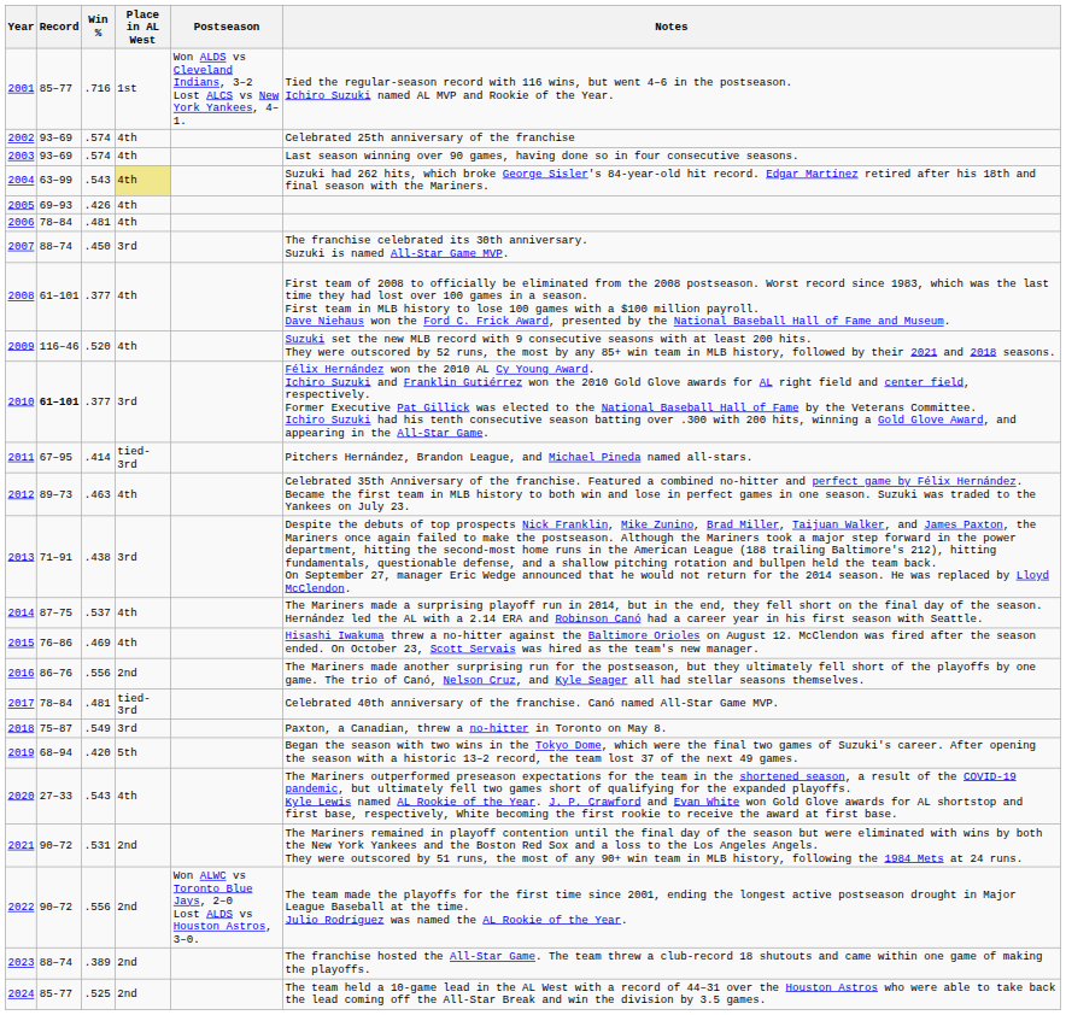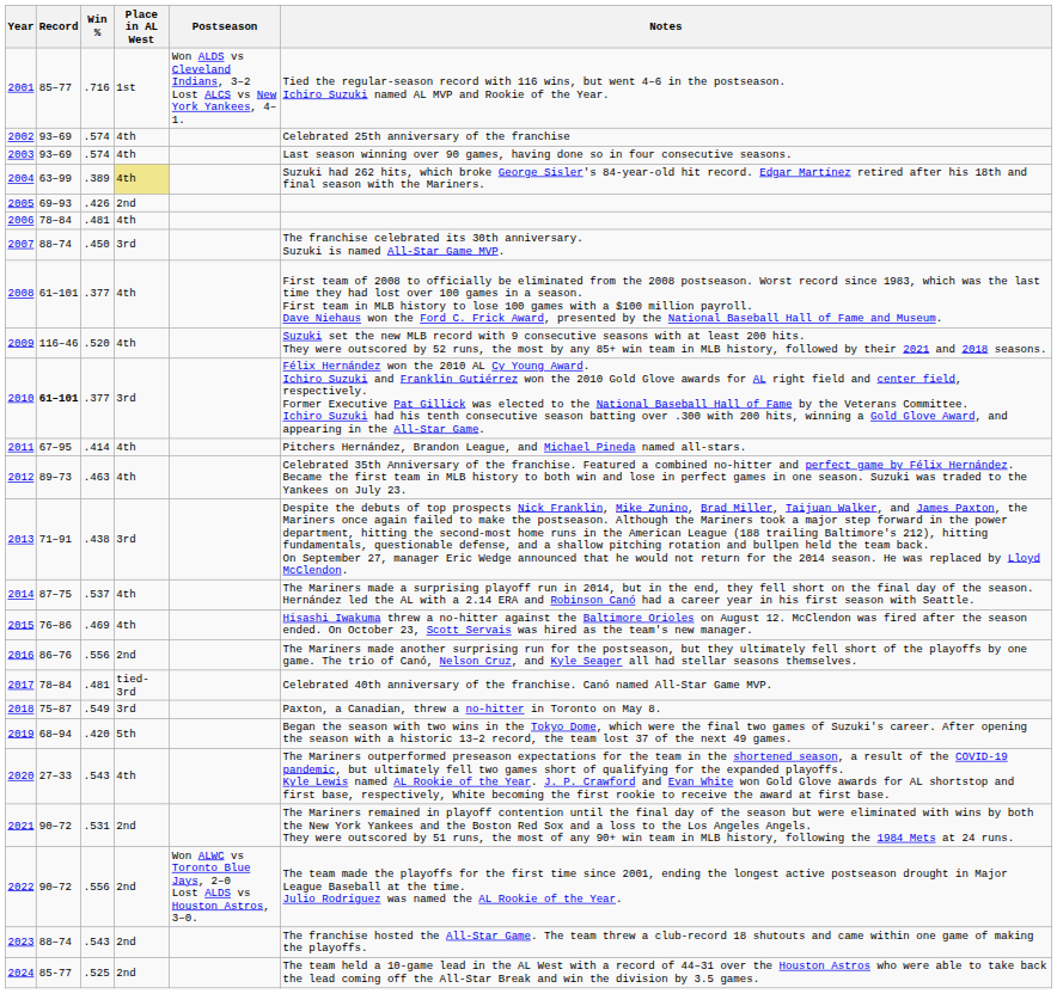2004 | Win %: .543 -> .389
2005 | Place in AL West: 4th -> 2nd
2011 | Place in AL West: tied-3rd -> 4th
2023 | Win %: .389 -> .543
